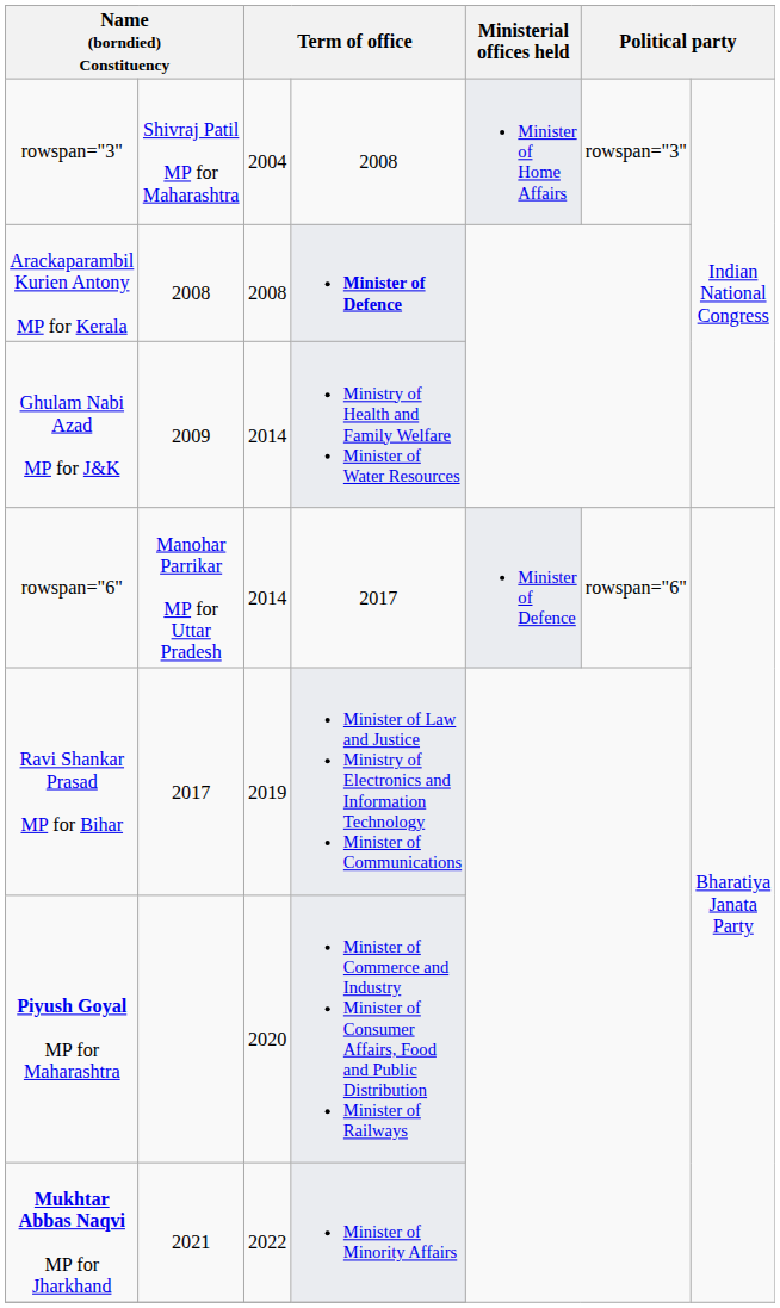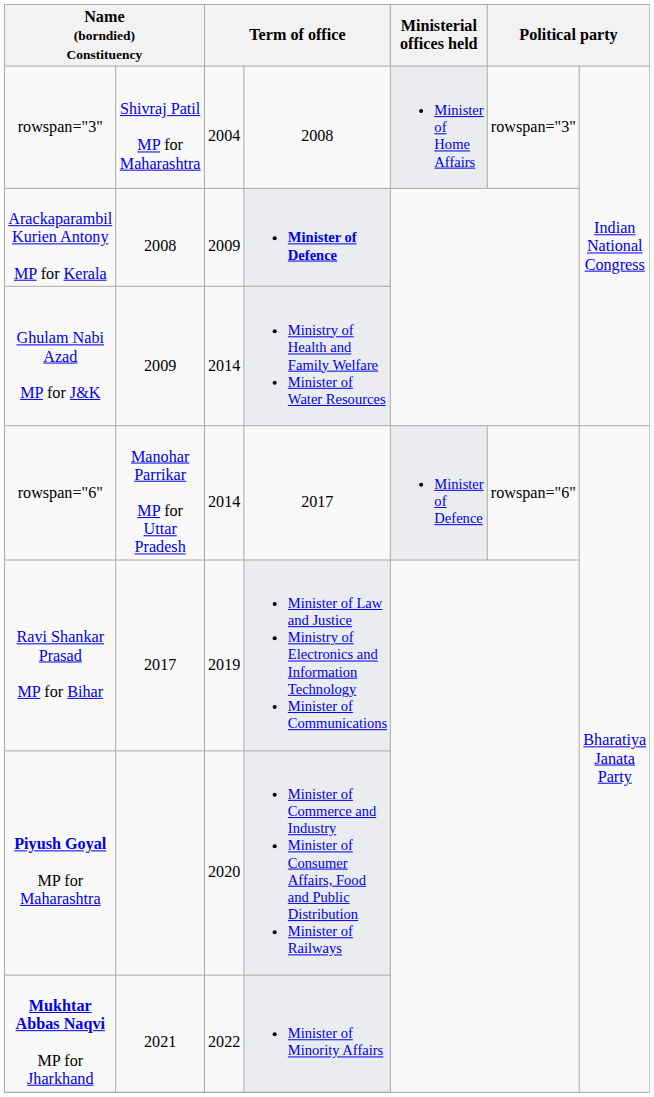Arackaparambil Kurien Antony MP for Kerala | column 3: 2008 -> 2009
